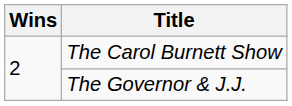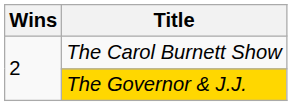The Governor & J.J. | Title: no background -> gold background
